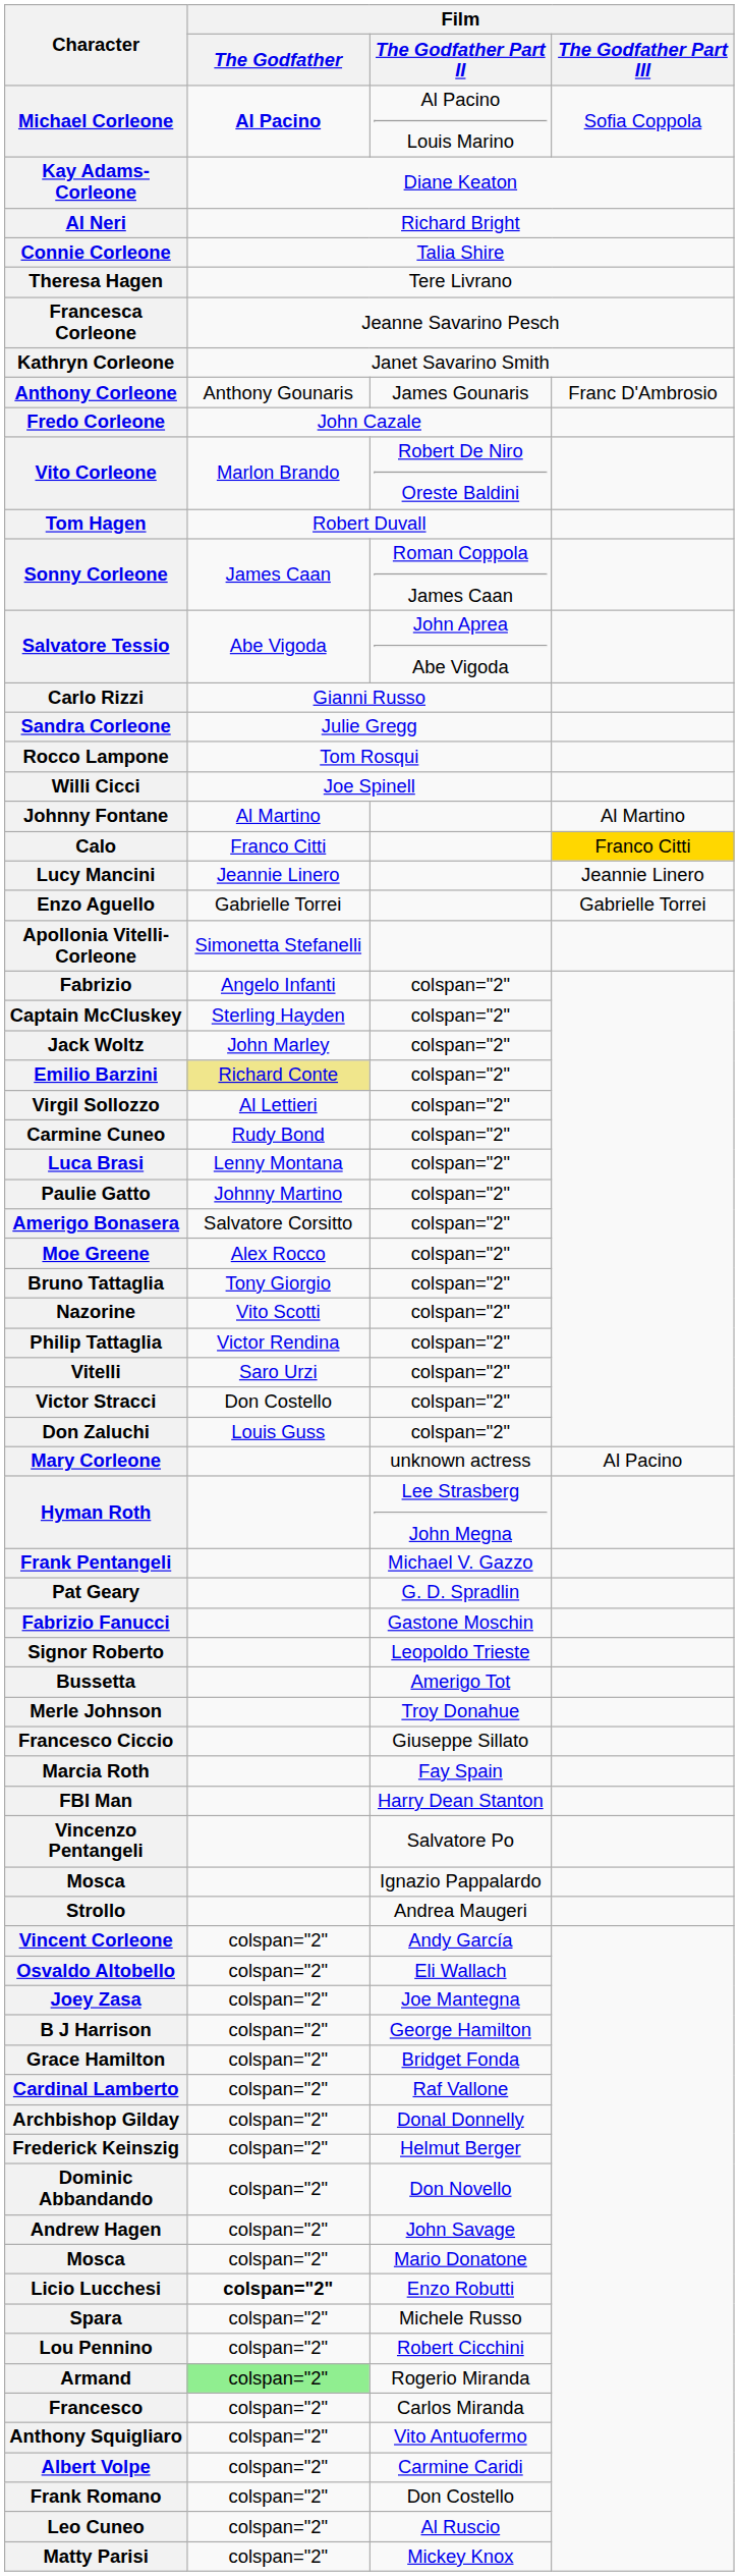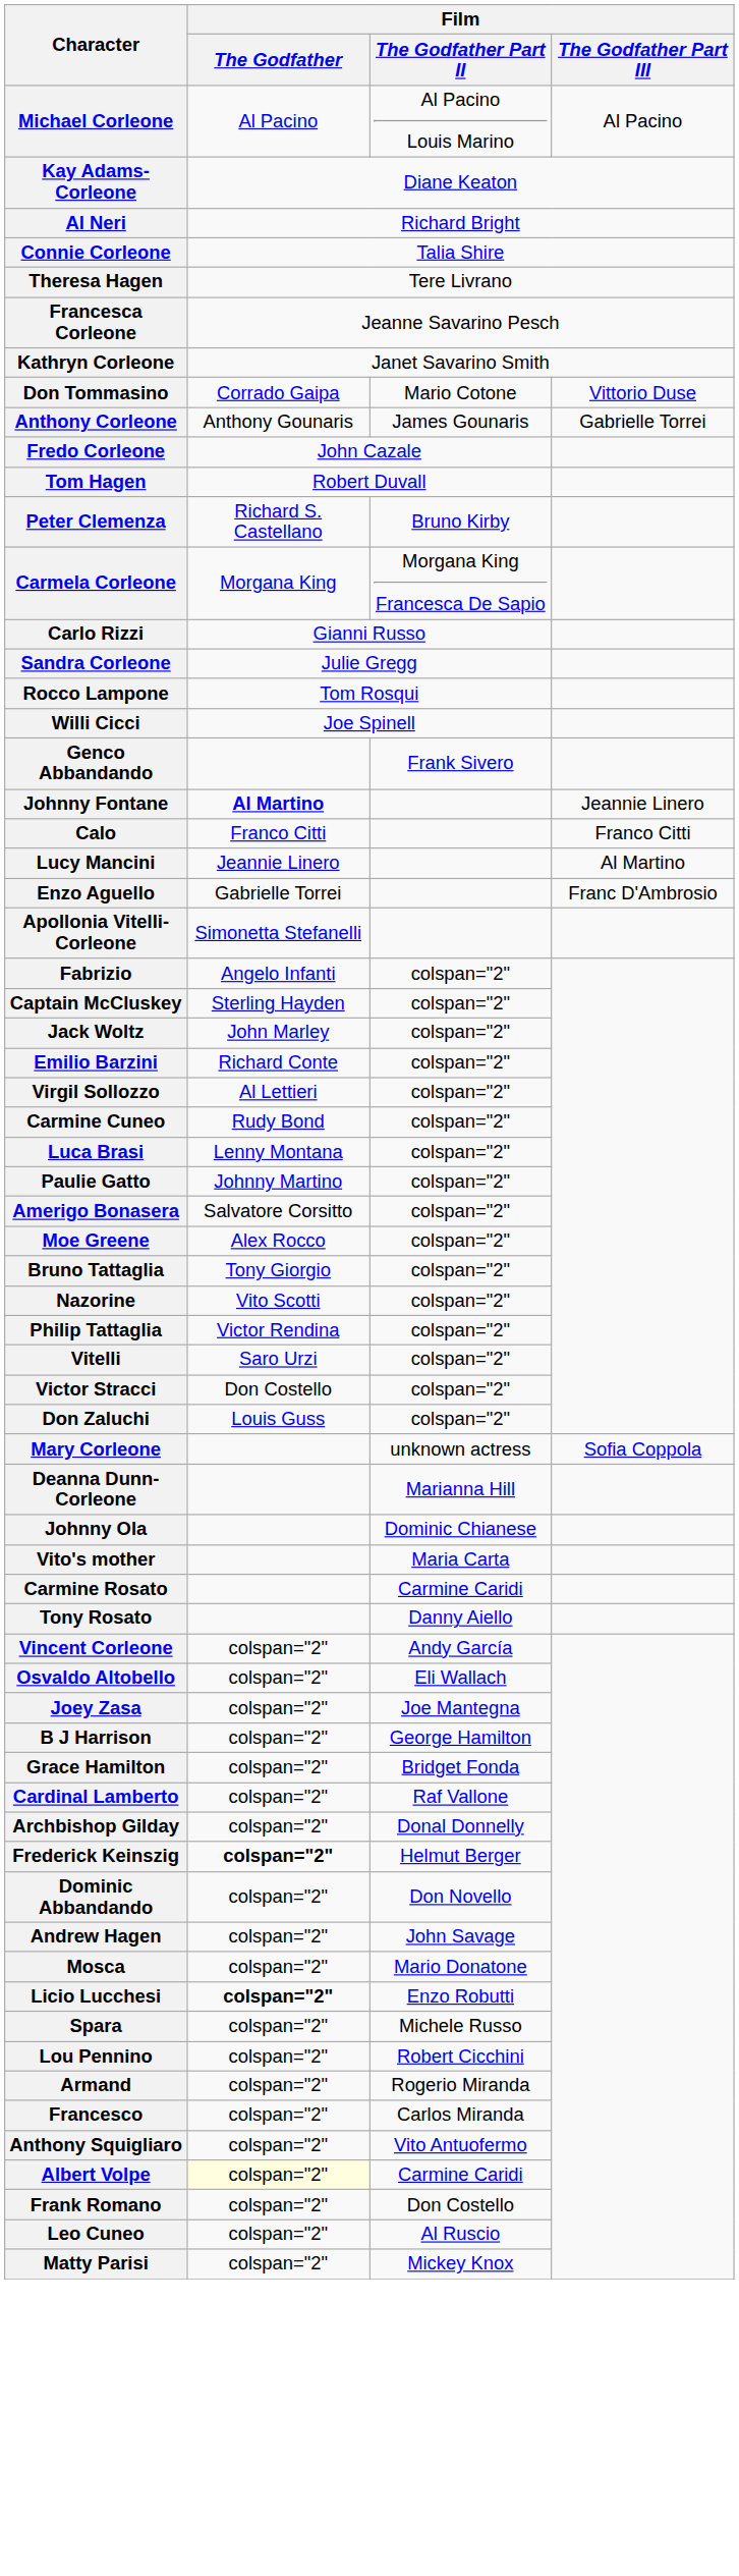Michael Corleone | Film / The Godfather: bold -> normal
Michael Corleone | Film / The Godfather Part III: Sofia Coppola -> Al Pacino
+ row: Don Tommasino | Corrado Gaipa | Mario Cotone | Vittorio Duse
Anthony Corleone | Film / The Godfather Part III: Franc D'Ambrosio -> Gabrielle Torrei
- row: Vito Corleone | Marlon Brando | Robert De Niro Oreste Baldini
- row: Sonny Corleone | James Caan | Roman Coppola James Caan
+ row: Peter Clemenza | Richard S. Castellano | Bruno Kirby
- row: Salvatore Tessio | Abe Vigoda | John Aprea Abe Vigoda
+ row: Carmela Corleone | Morgana King | Morgana King Francesca De Sapio
+ row: Genco Abbandando | Frank Sivero
Johnny Fontane | Film / The Godfather: normal -> bold
Johnny Fontane | Film / The Godfather Part III: Al Martino -> Jeannie Linero
Calo | Film / The Godfather Part III: gold background -> no background
Lucy Mancini | Film / The Godfather Part III: Jeannie Linero -> Al Martino
Enzo Aguello | Film / The Godfather Part III: Gabrielle Torrei -> Franc D'Ambrosio
Emilio Barzini | Film / The Godfather: khaki background -> no background
Mary Corleone | Film / The Godfather Part III: Al Pacino -> Sofia Coppola
- row: Hyman Roth | Lee Strasberg John Megna
- row: Frank Pentangeli | Michael V. Gazzo
- row: Pat Geary | G. D. Spradlin
- row: Fabrizio Fanucci | Gastone Moschin
+ row: Deanna Dunn-Corleone | Marianna Hill
- row: Signor Roberto | Leopoldo Trieste
+ row: Johnny Ola | Dominic Chianese
- row: Bussetta | Amerigo Tot
- row: Merle Johnson | Troy Donahue
+ row: Vito's mother | Maria Carta
- row: Francesco Ciccio | Giuseppe Sillato
- row: Marcia Roth | Fay Spain
- row: FBI Man | Harry Dean Stanton
+ row: Carmine Rosato | Carmine Caridi
+ row: Tony Rosato | Danny Aiello
- row: Vincenzo Pentangeli | Salvatore Po
- row: Mosca | Ignazio Pappalardo
- row: Strollo | Andrea Maugeri
Frederick Keinszig | Film / The Godfather: normal -> bold
Armand | Film / The Godfather: lightgreen background -> no background
Albert Volpe | Film / The Godfather: no background -> lightyellow background
